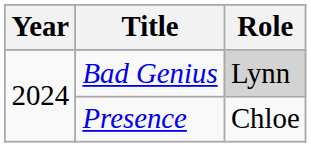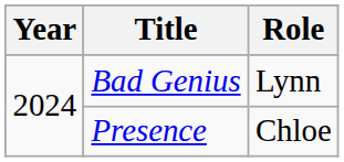Bad Genius | Role: lightgrey background -> no background
